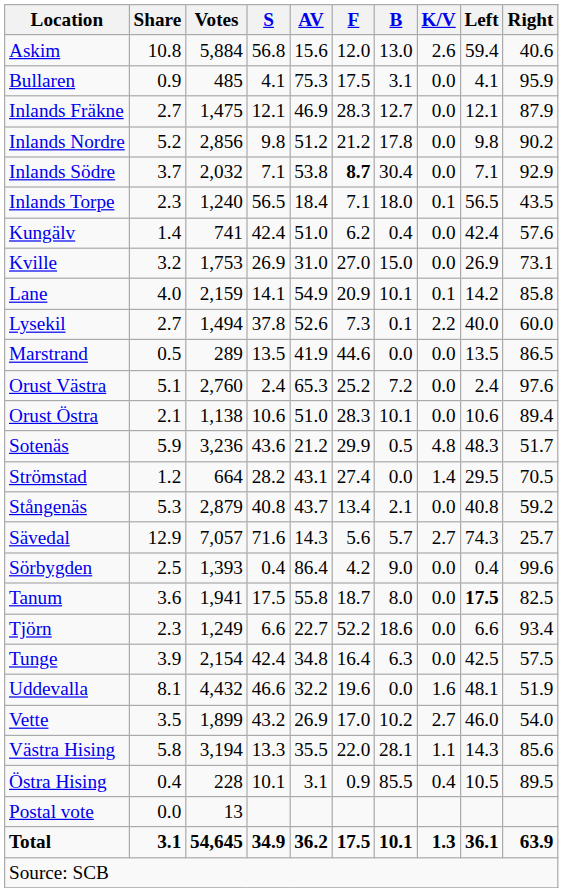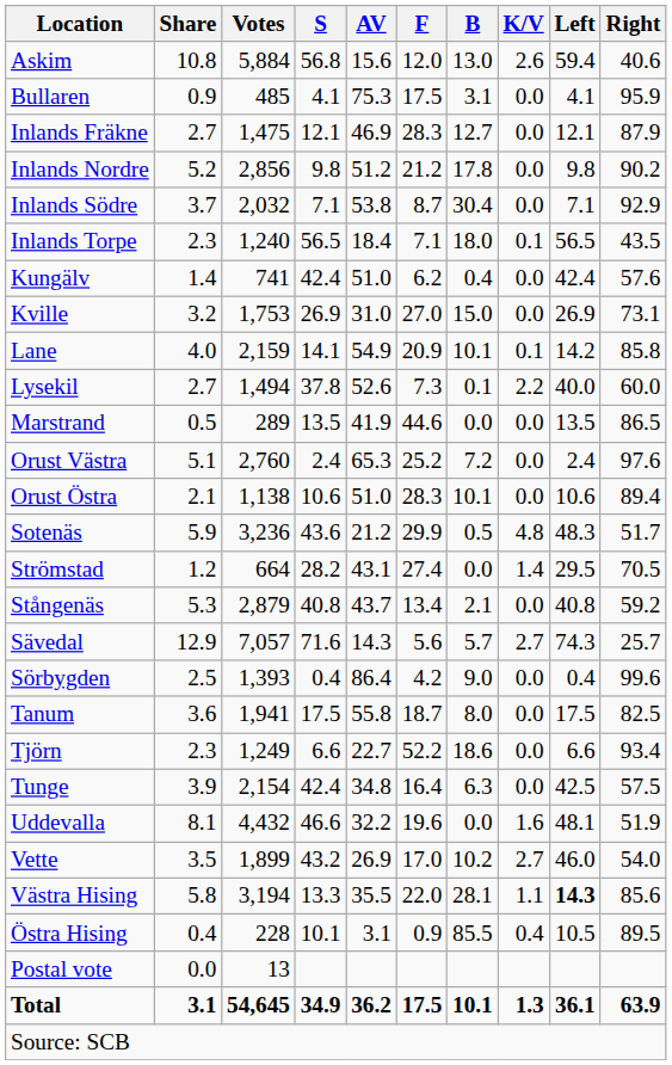Inlands Södre | F: bold -> normal
Tanum | Left: bold -> normal
Västra Hising | Left: normal -> bold
